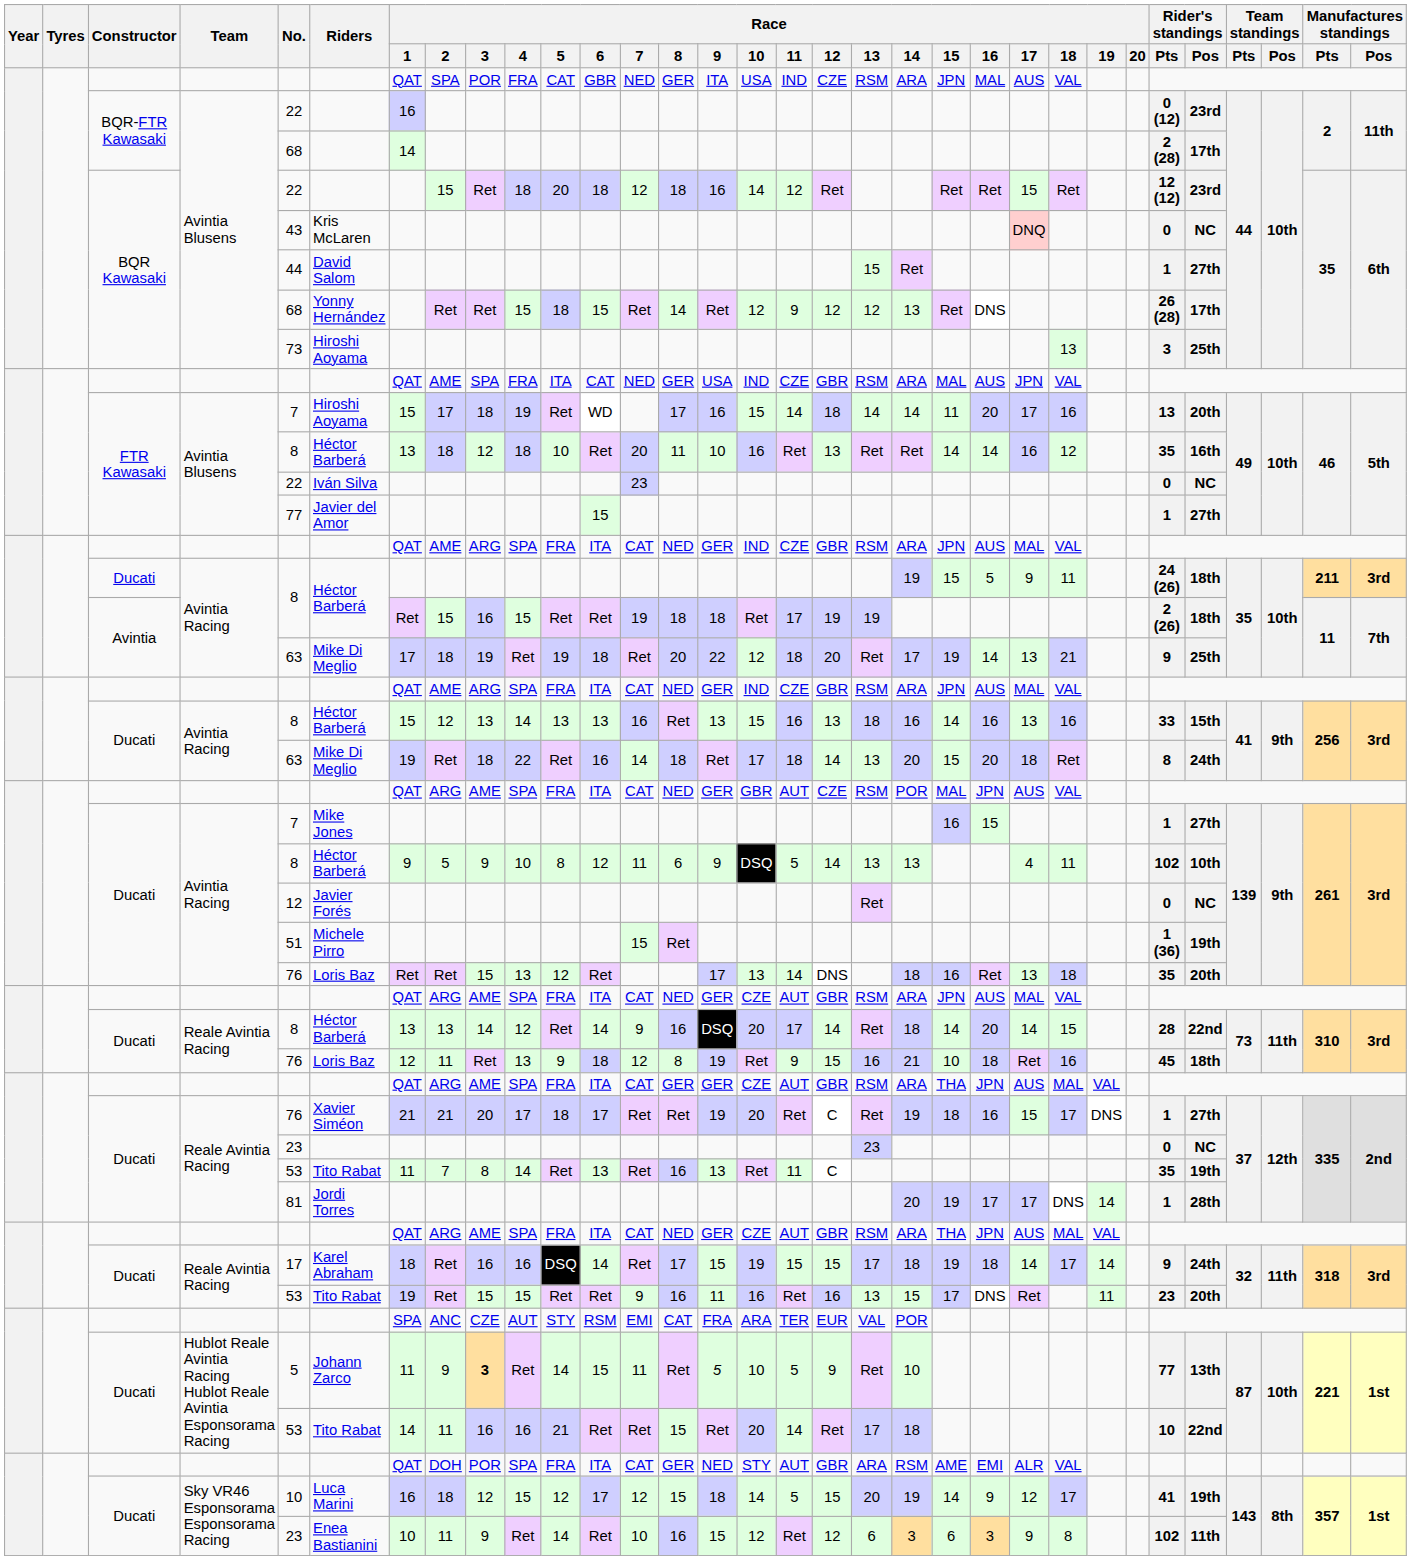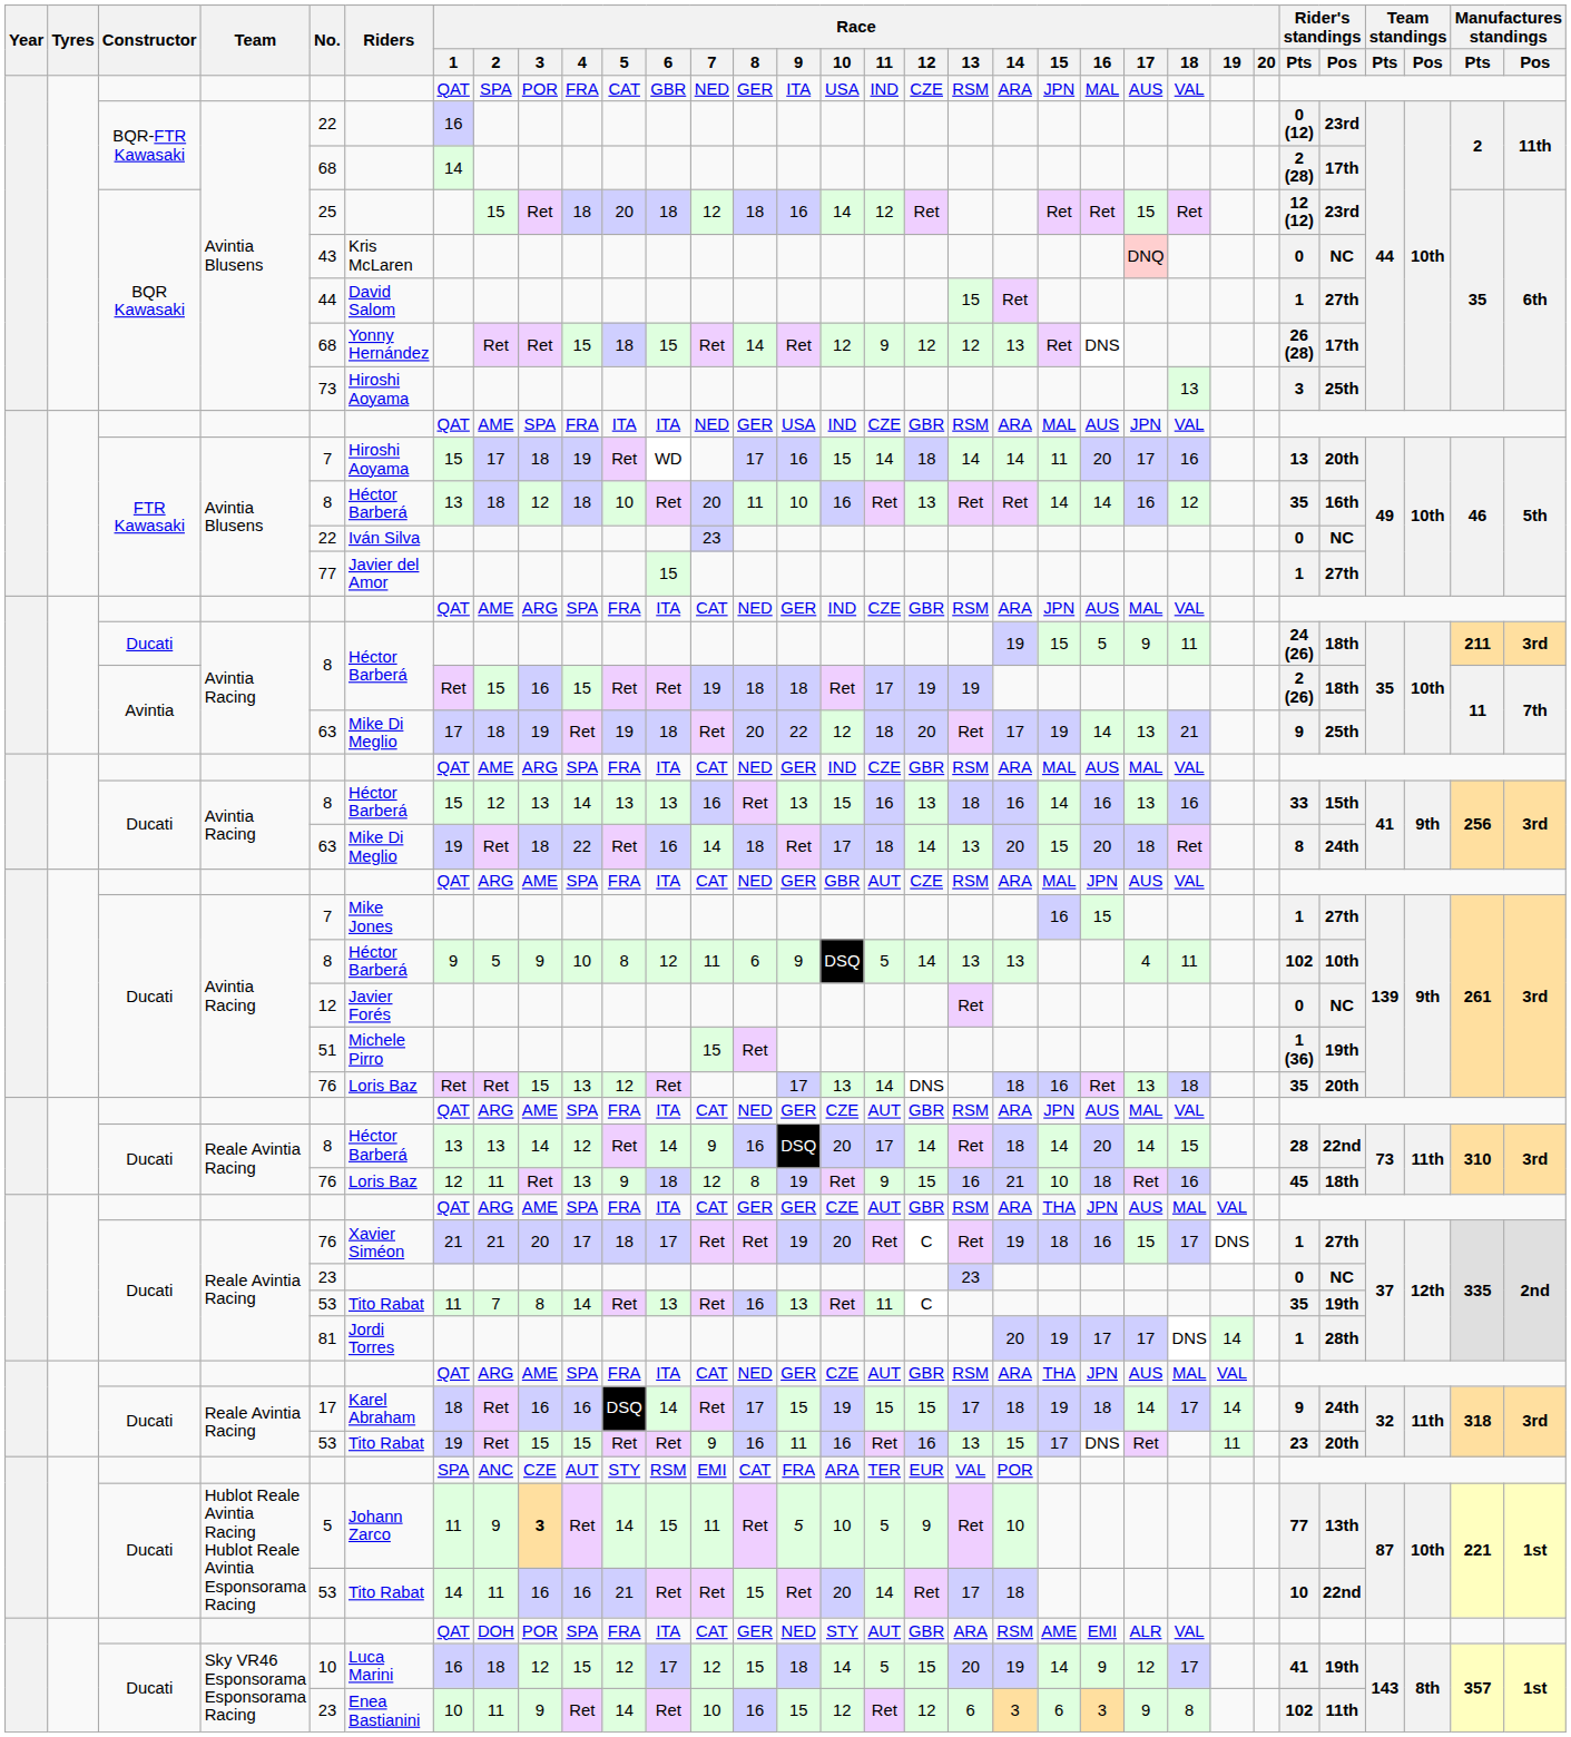row 6 | No.: 22 -> 25
row 11 | Race / 6: CAT -> ITA
row 20 | Race / 15: JPN -> MAL
row 23 | Race / 14: POR -> ARA
